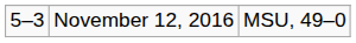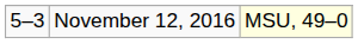November 12, 2016 | column 3: no background -> lightyellow background
